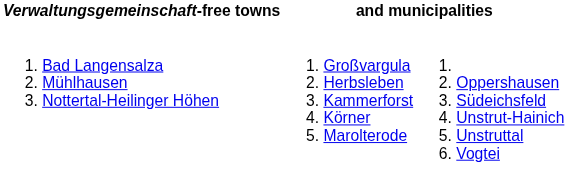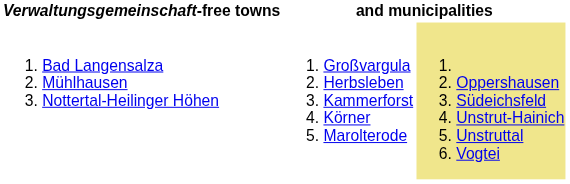Bad Langensalza Mühlhausen Nottertal-Heilinger Höhen | column 3: no background -> khaki background
